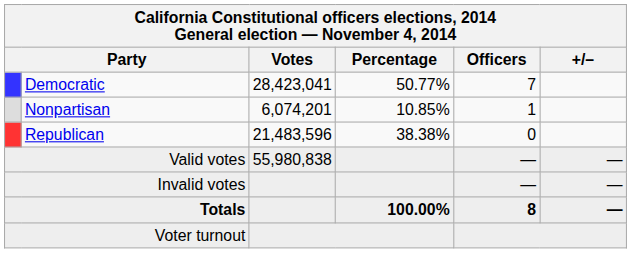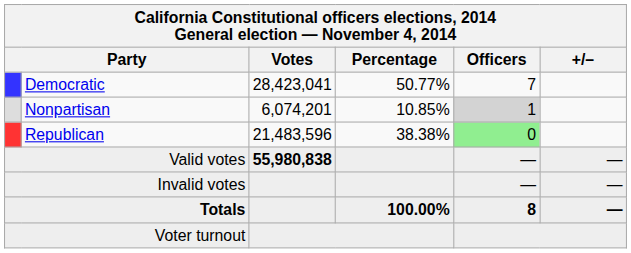Nonpartisan | Officers: no background -> lightgrey background
Republican | Officers: no background -> lightgreen background
Valid votes | Votes: normal -> bold
